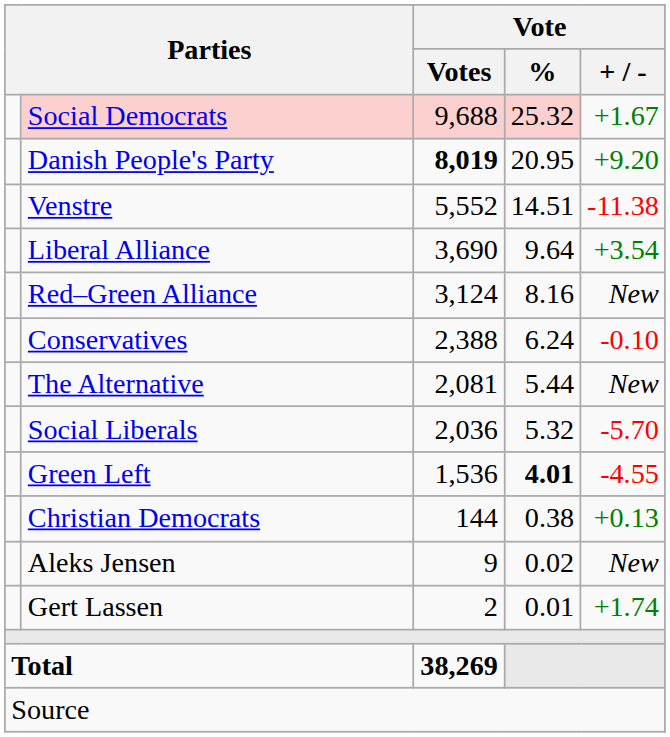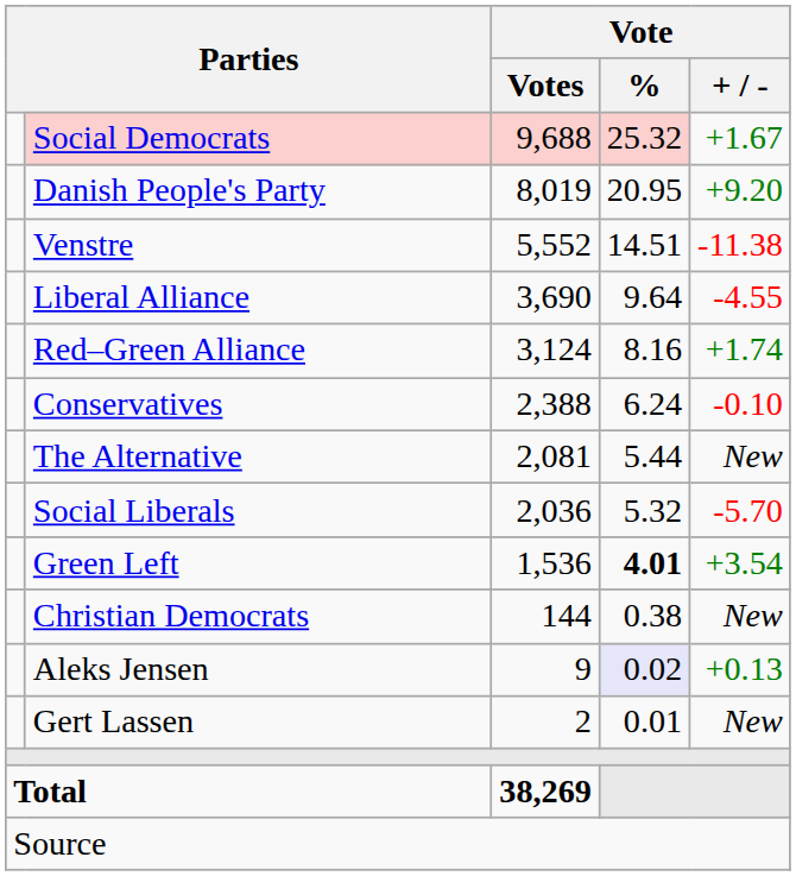Danish People's Party | Vote / Votes: bold -> normal
Liberal Alliance | Vote / + / -: +3.54 -> -4.55
Red–Green Alliance | Vote / + / -: New -> +1.74
Green Left | Vote / + / -: -4.55 -> +3.54
Christian Democrats | Vote / + / -: +0.13 -> New
Aleks Jensen | Vote / %: no background -> lavender background
Aleks Jensen | Vote / + / -: New -> +0.13
Gert Lassen | Vote / + / -: +1.74 -> New
